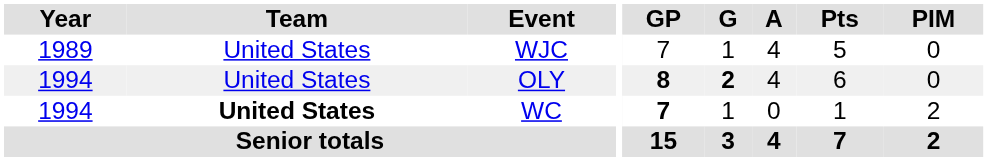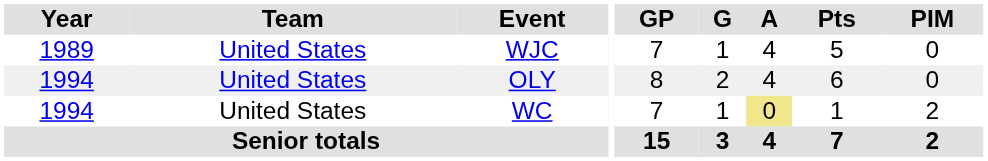OLY | GP: bold -> normal
OLY | G: bold -> normal
WC | Team: bold -> normal
WC | GP: bold -> normal
WC | A: no background -> khaki background
